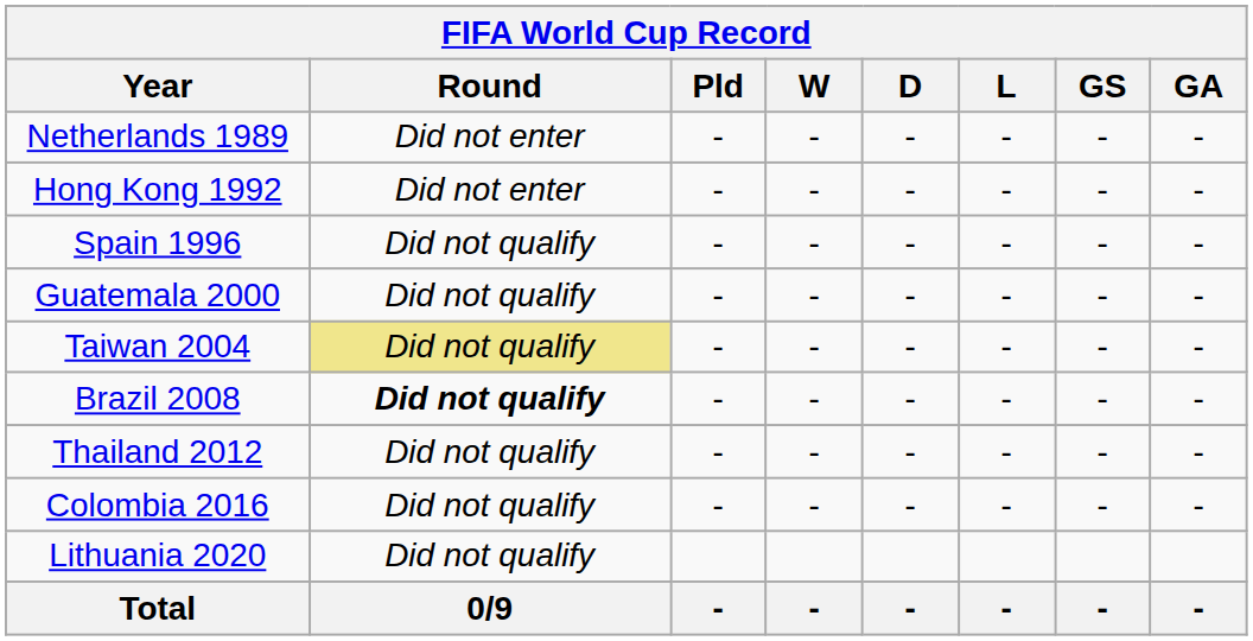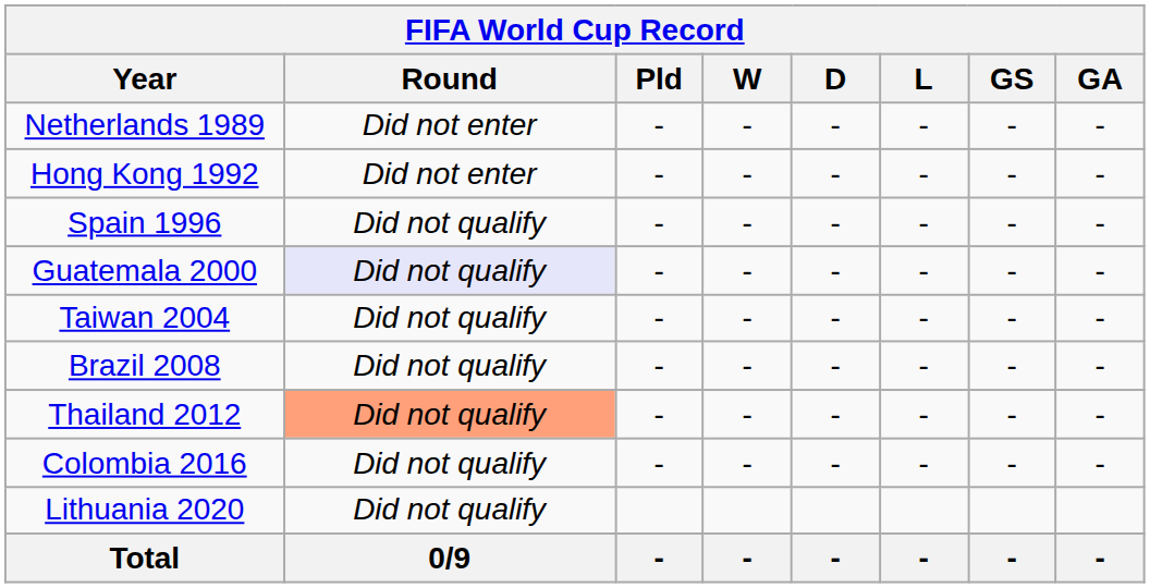Guatemala 2000 | Round: no background -> lavender background
Taiwan 2004 | Round: khaki background -> no background
Brazil 2008 | Round: bold -> normal
Thailand 2012 | Round: no background -> lightsalmon background
